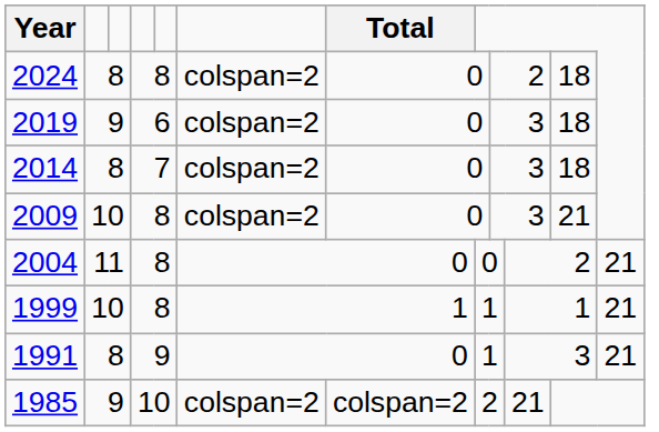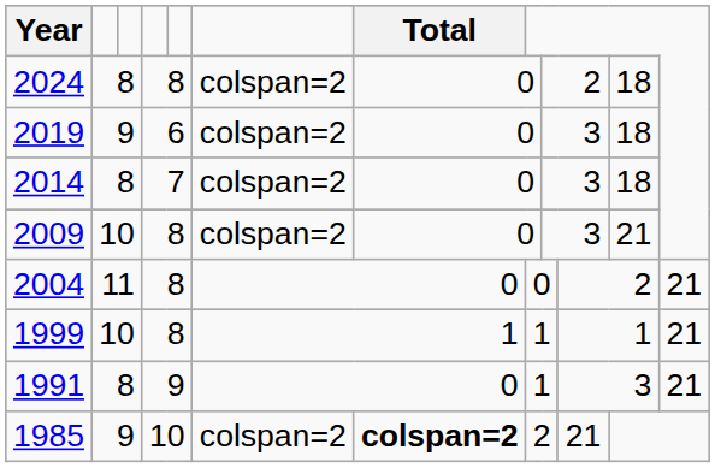1985 | Total: normal -> bold
